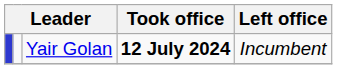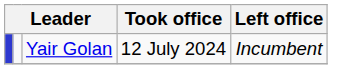Yair Golan | Took office: bold -> normal
